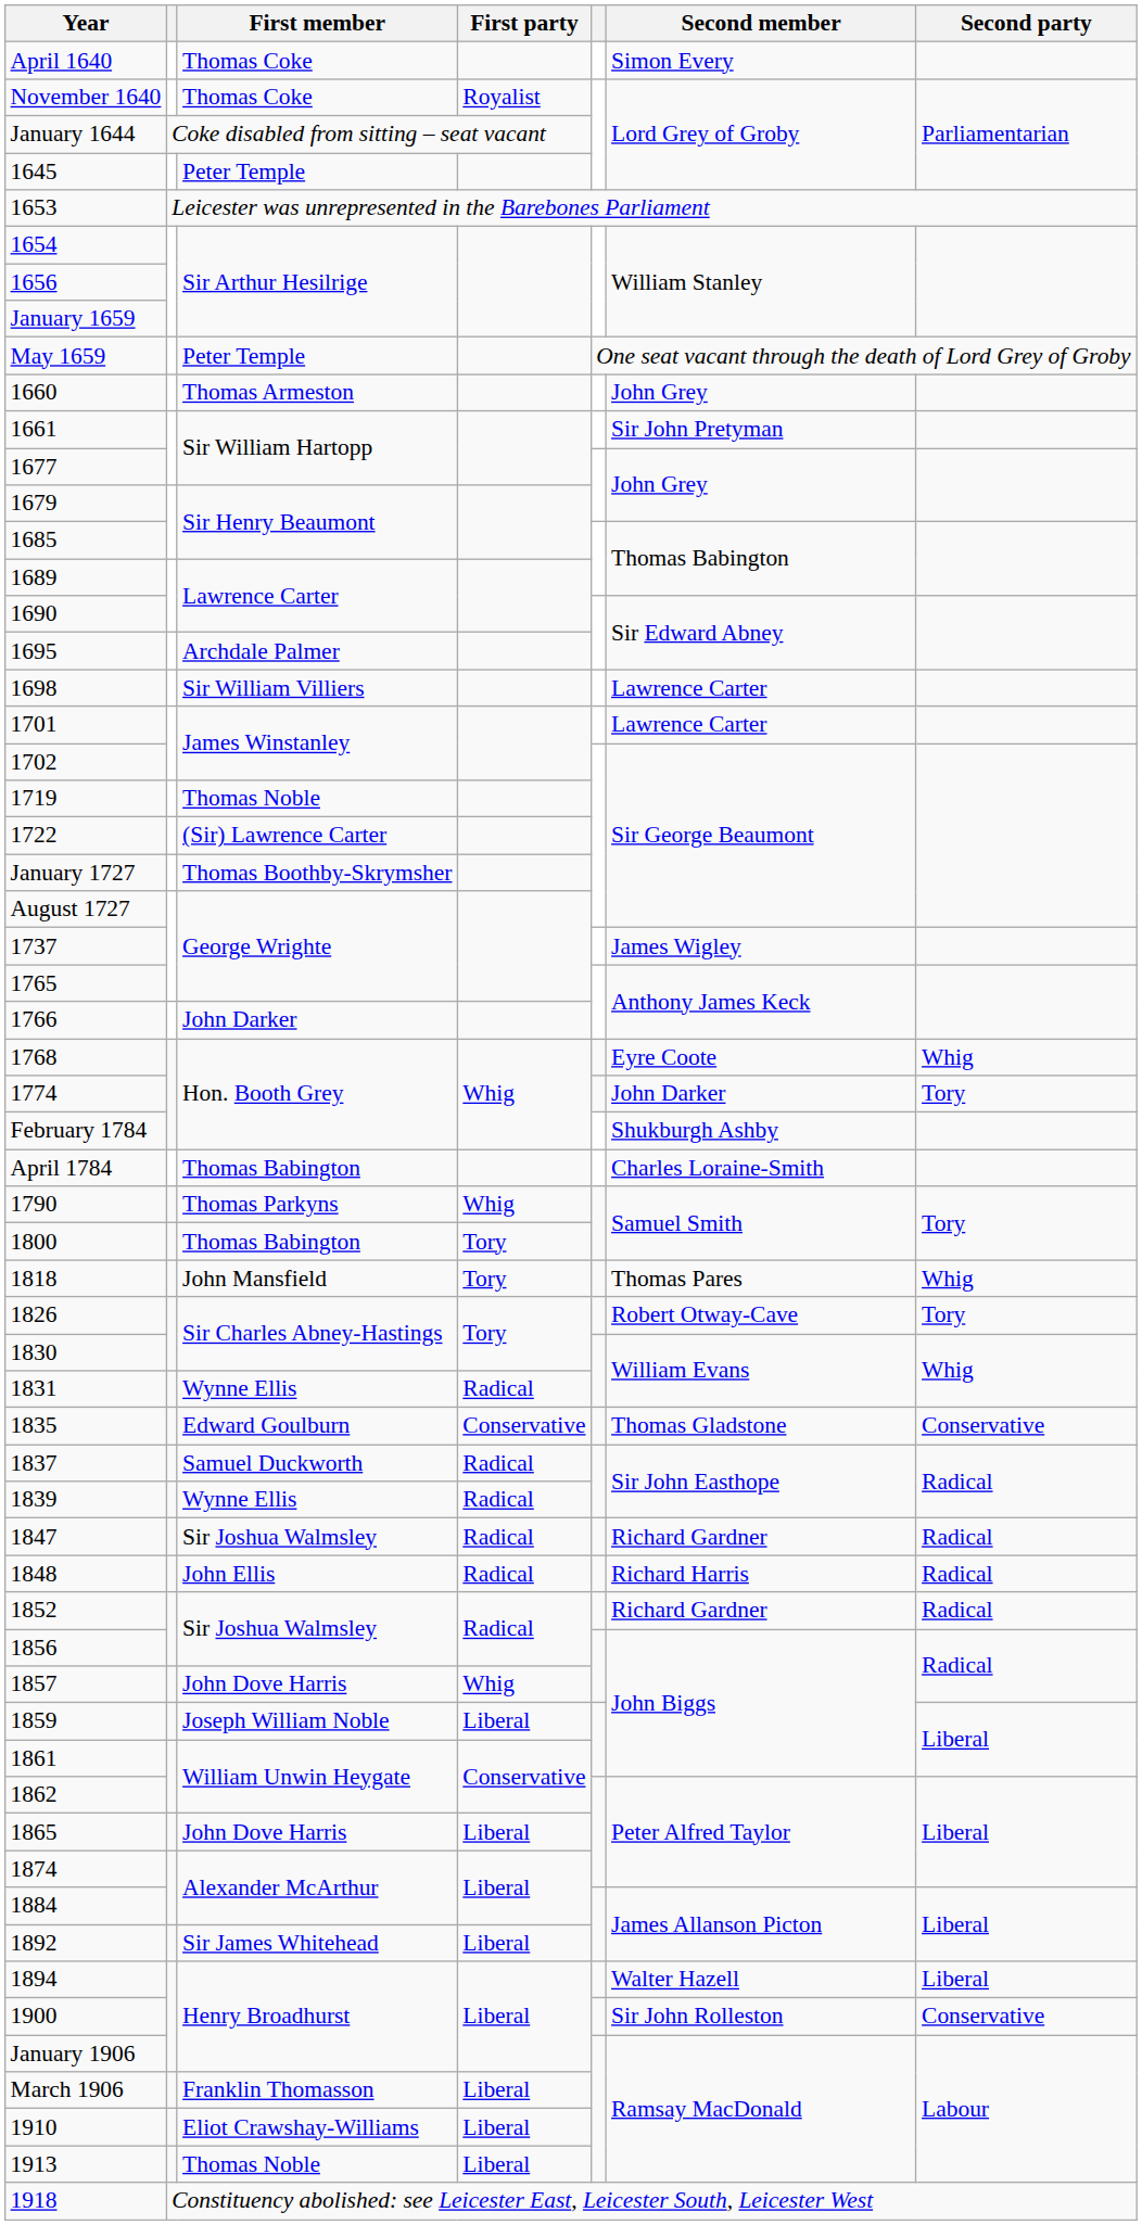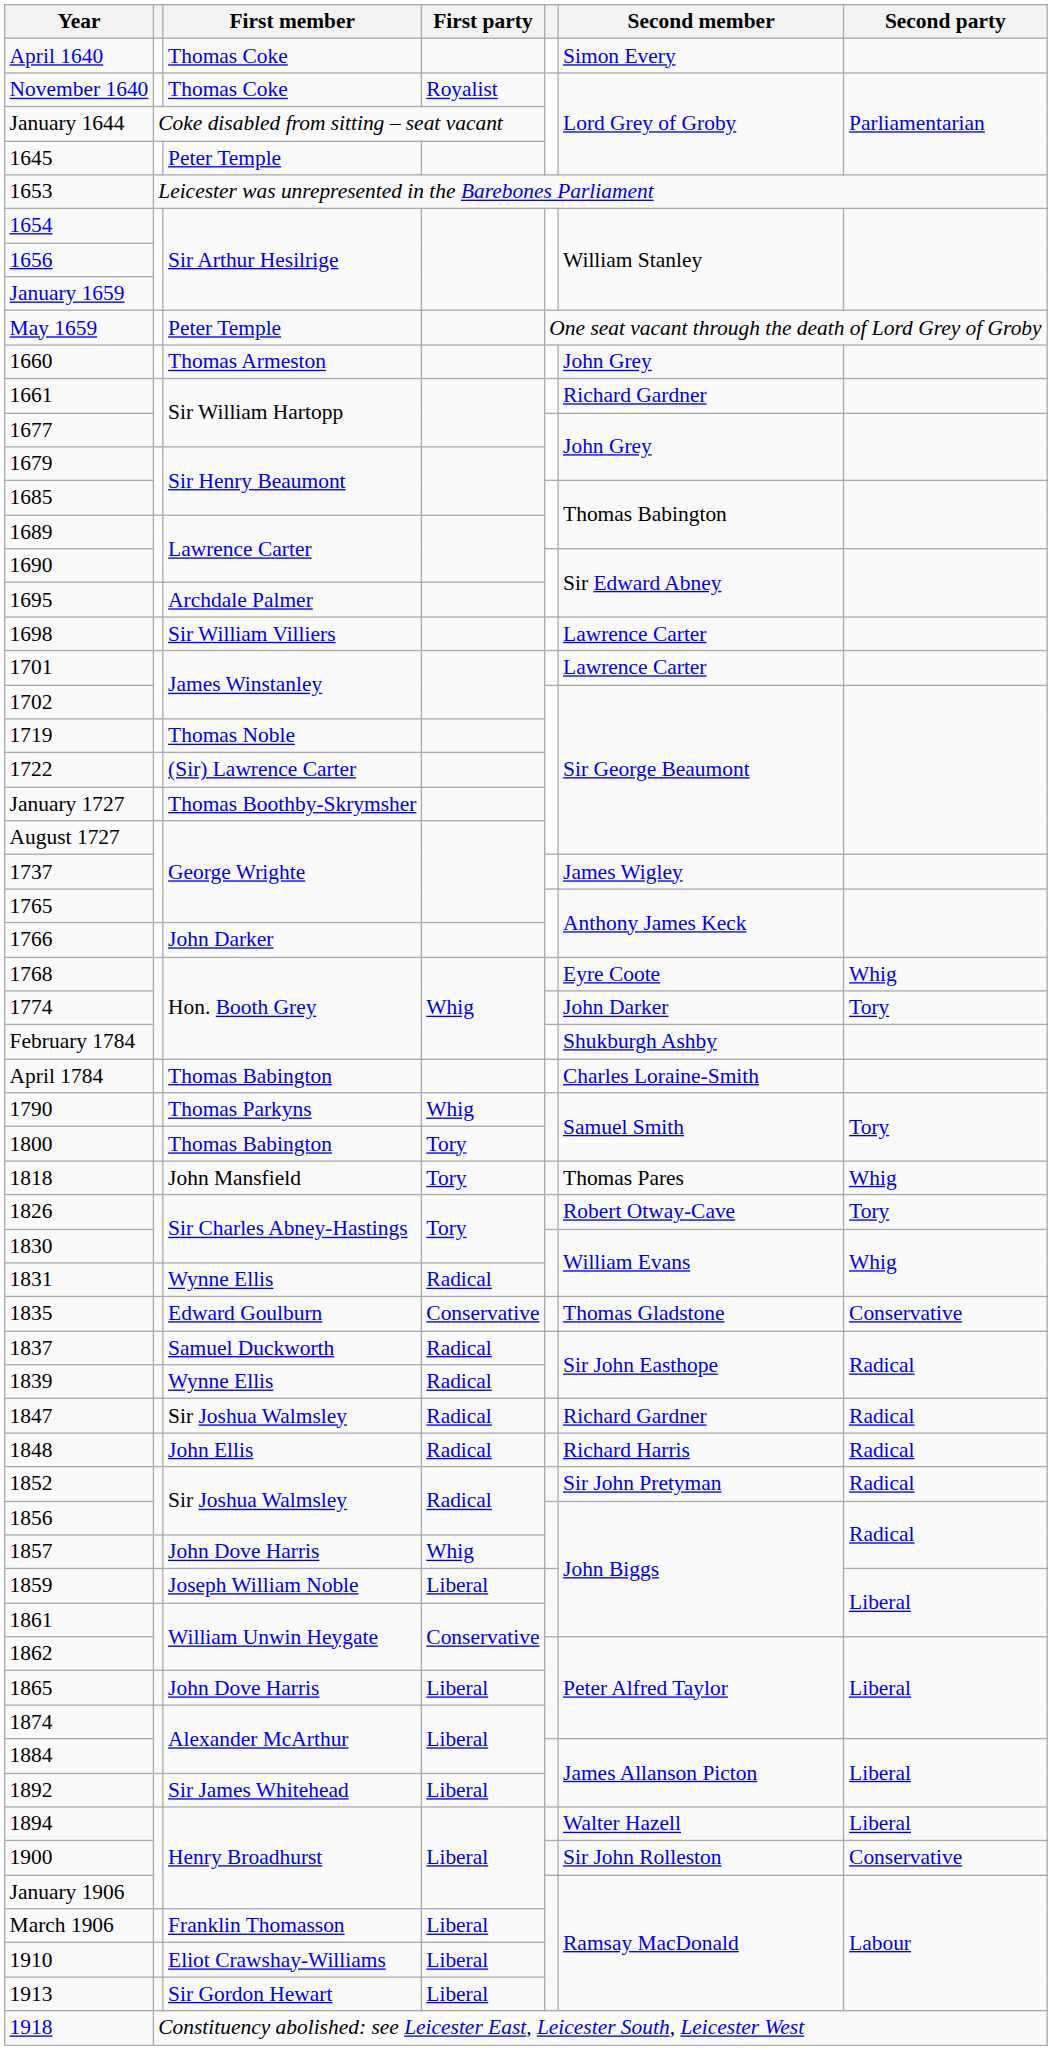1661 | Second member: Sir John Pretyman -> Richard Gardner
1852 | Second member: Richard Gardner -> Sir John Pretyman
1913 | First member: Thomas Noble -> Sir Gordon Hewart
